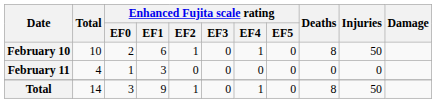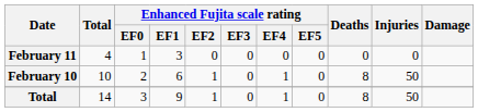rows swapped: February 10 <-> February 11
